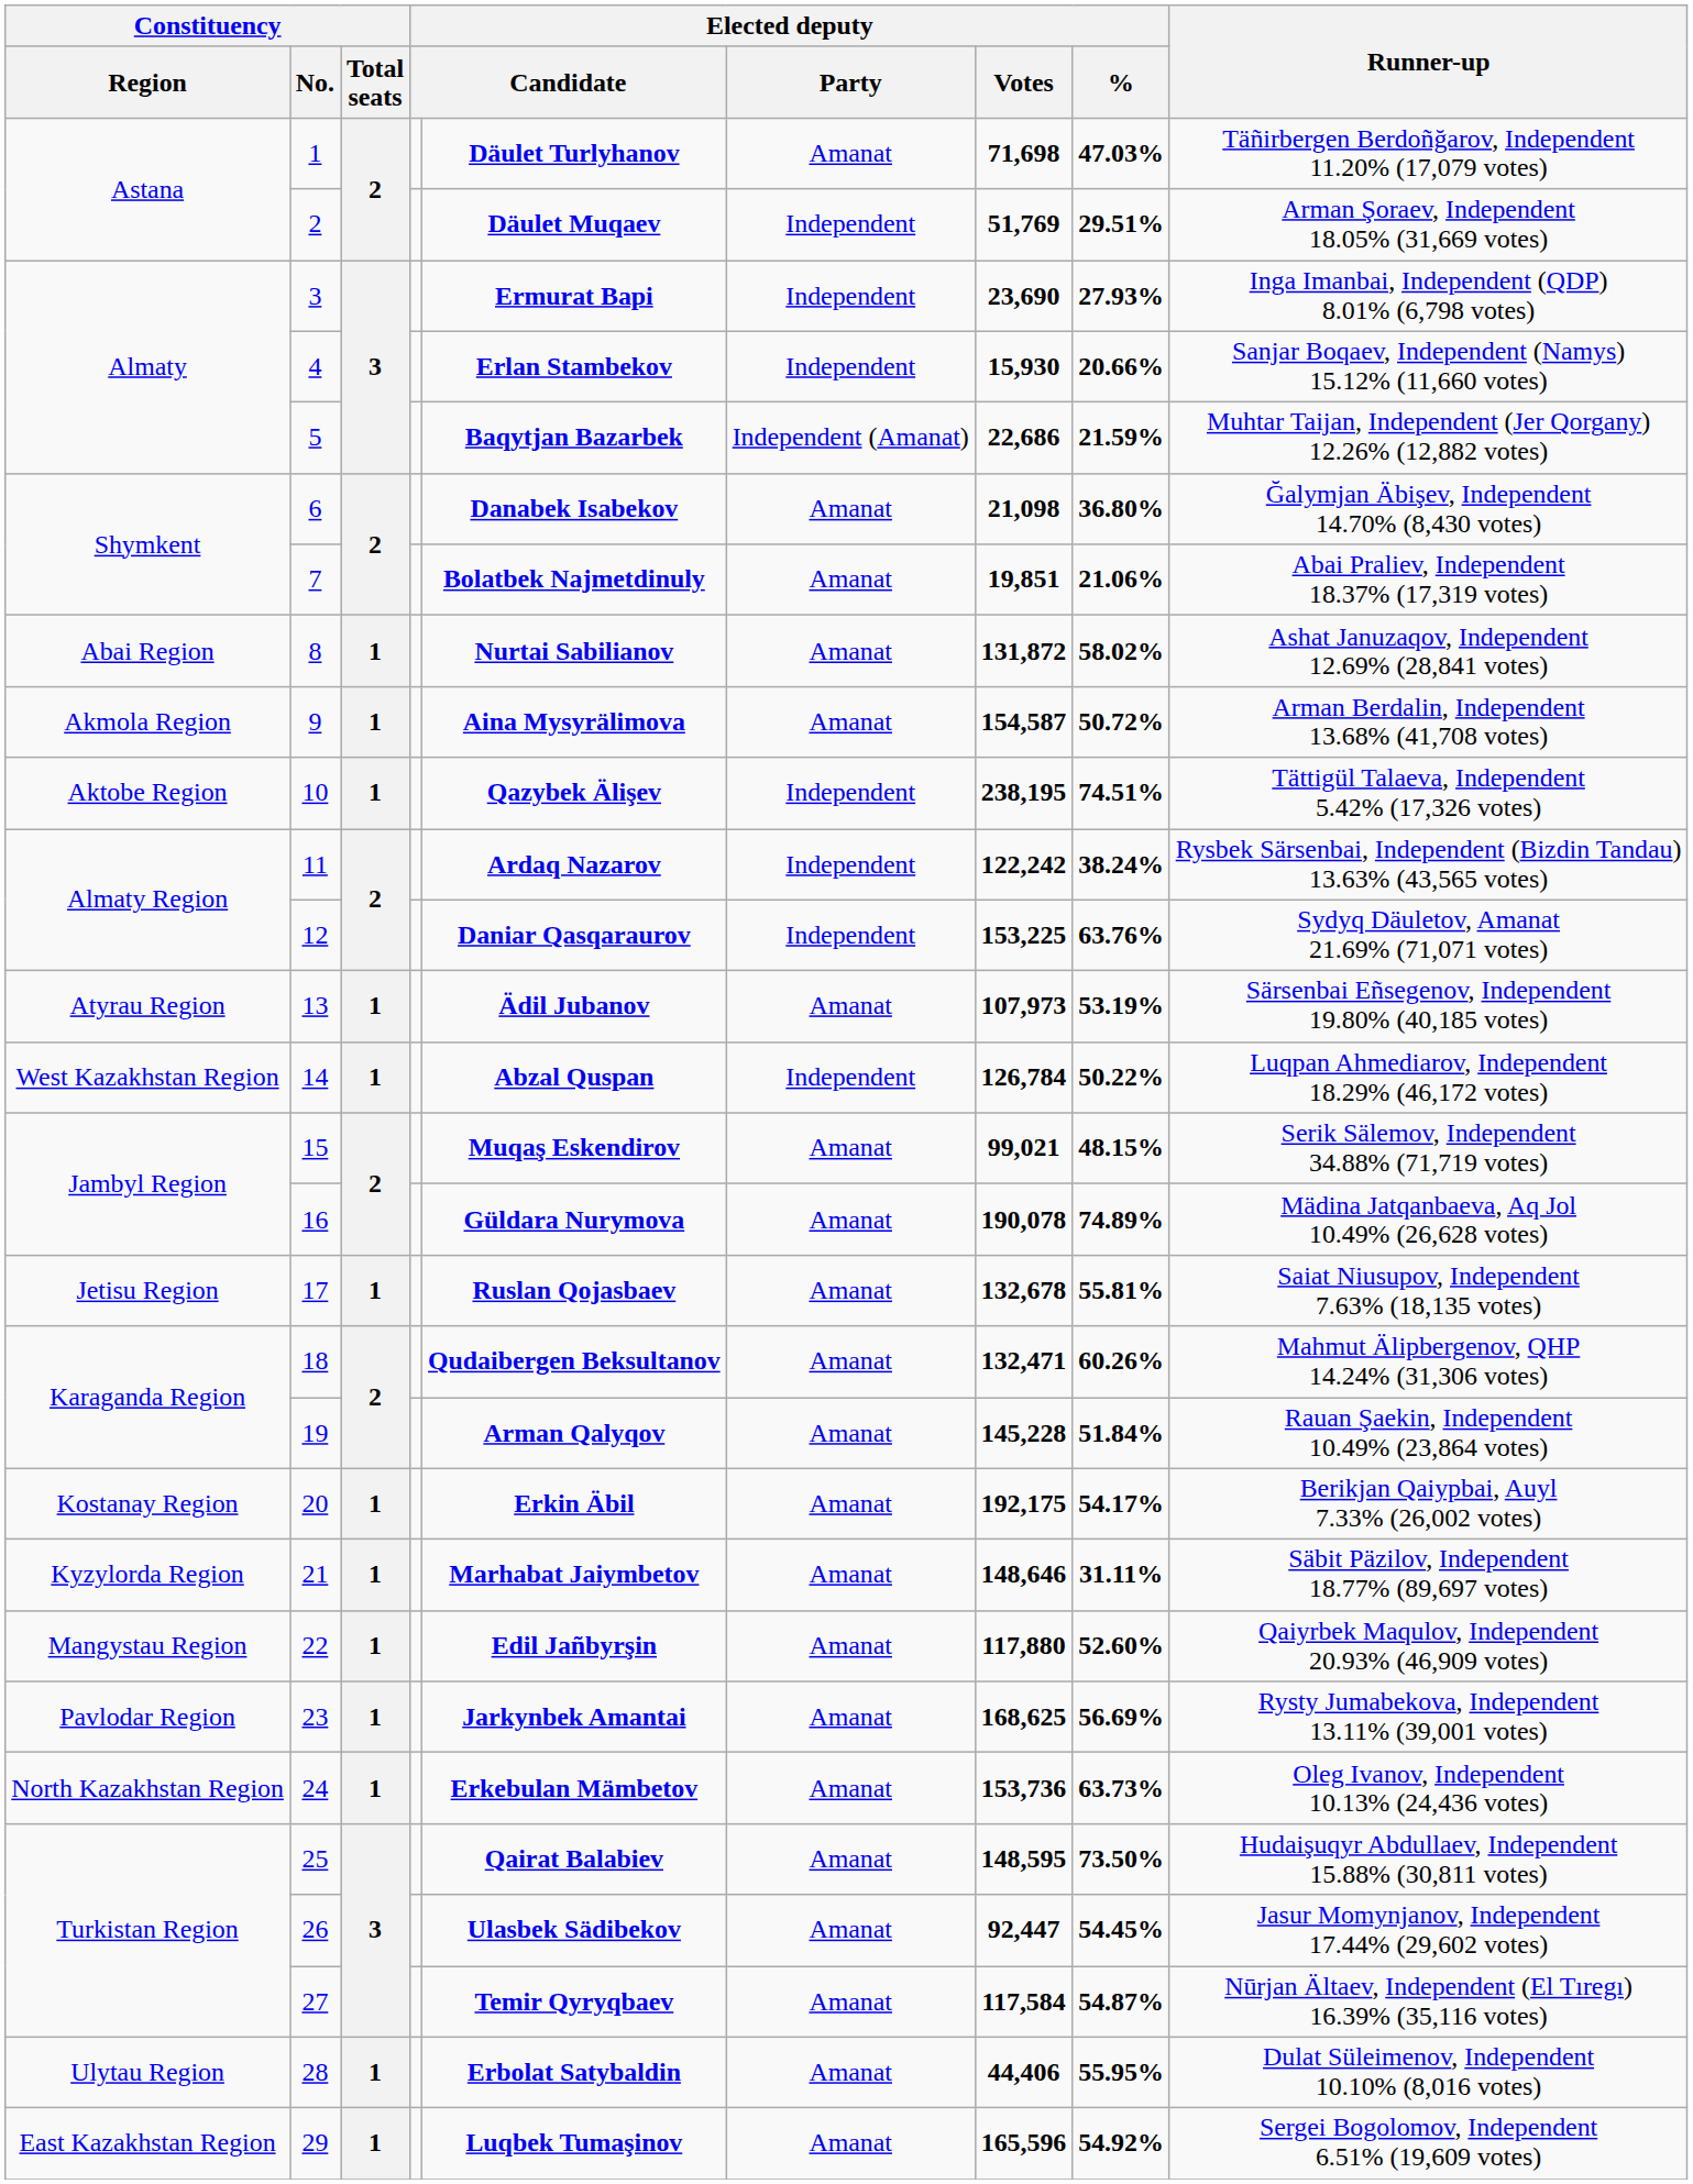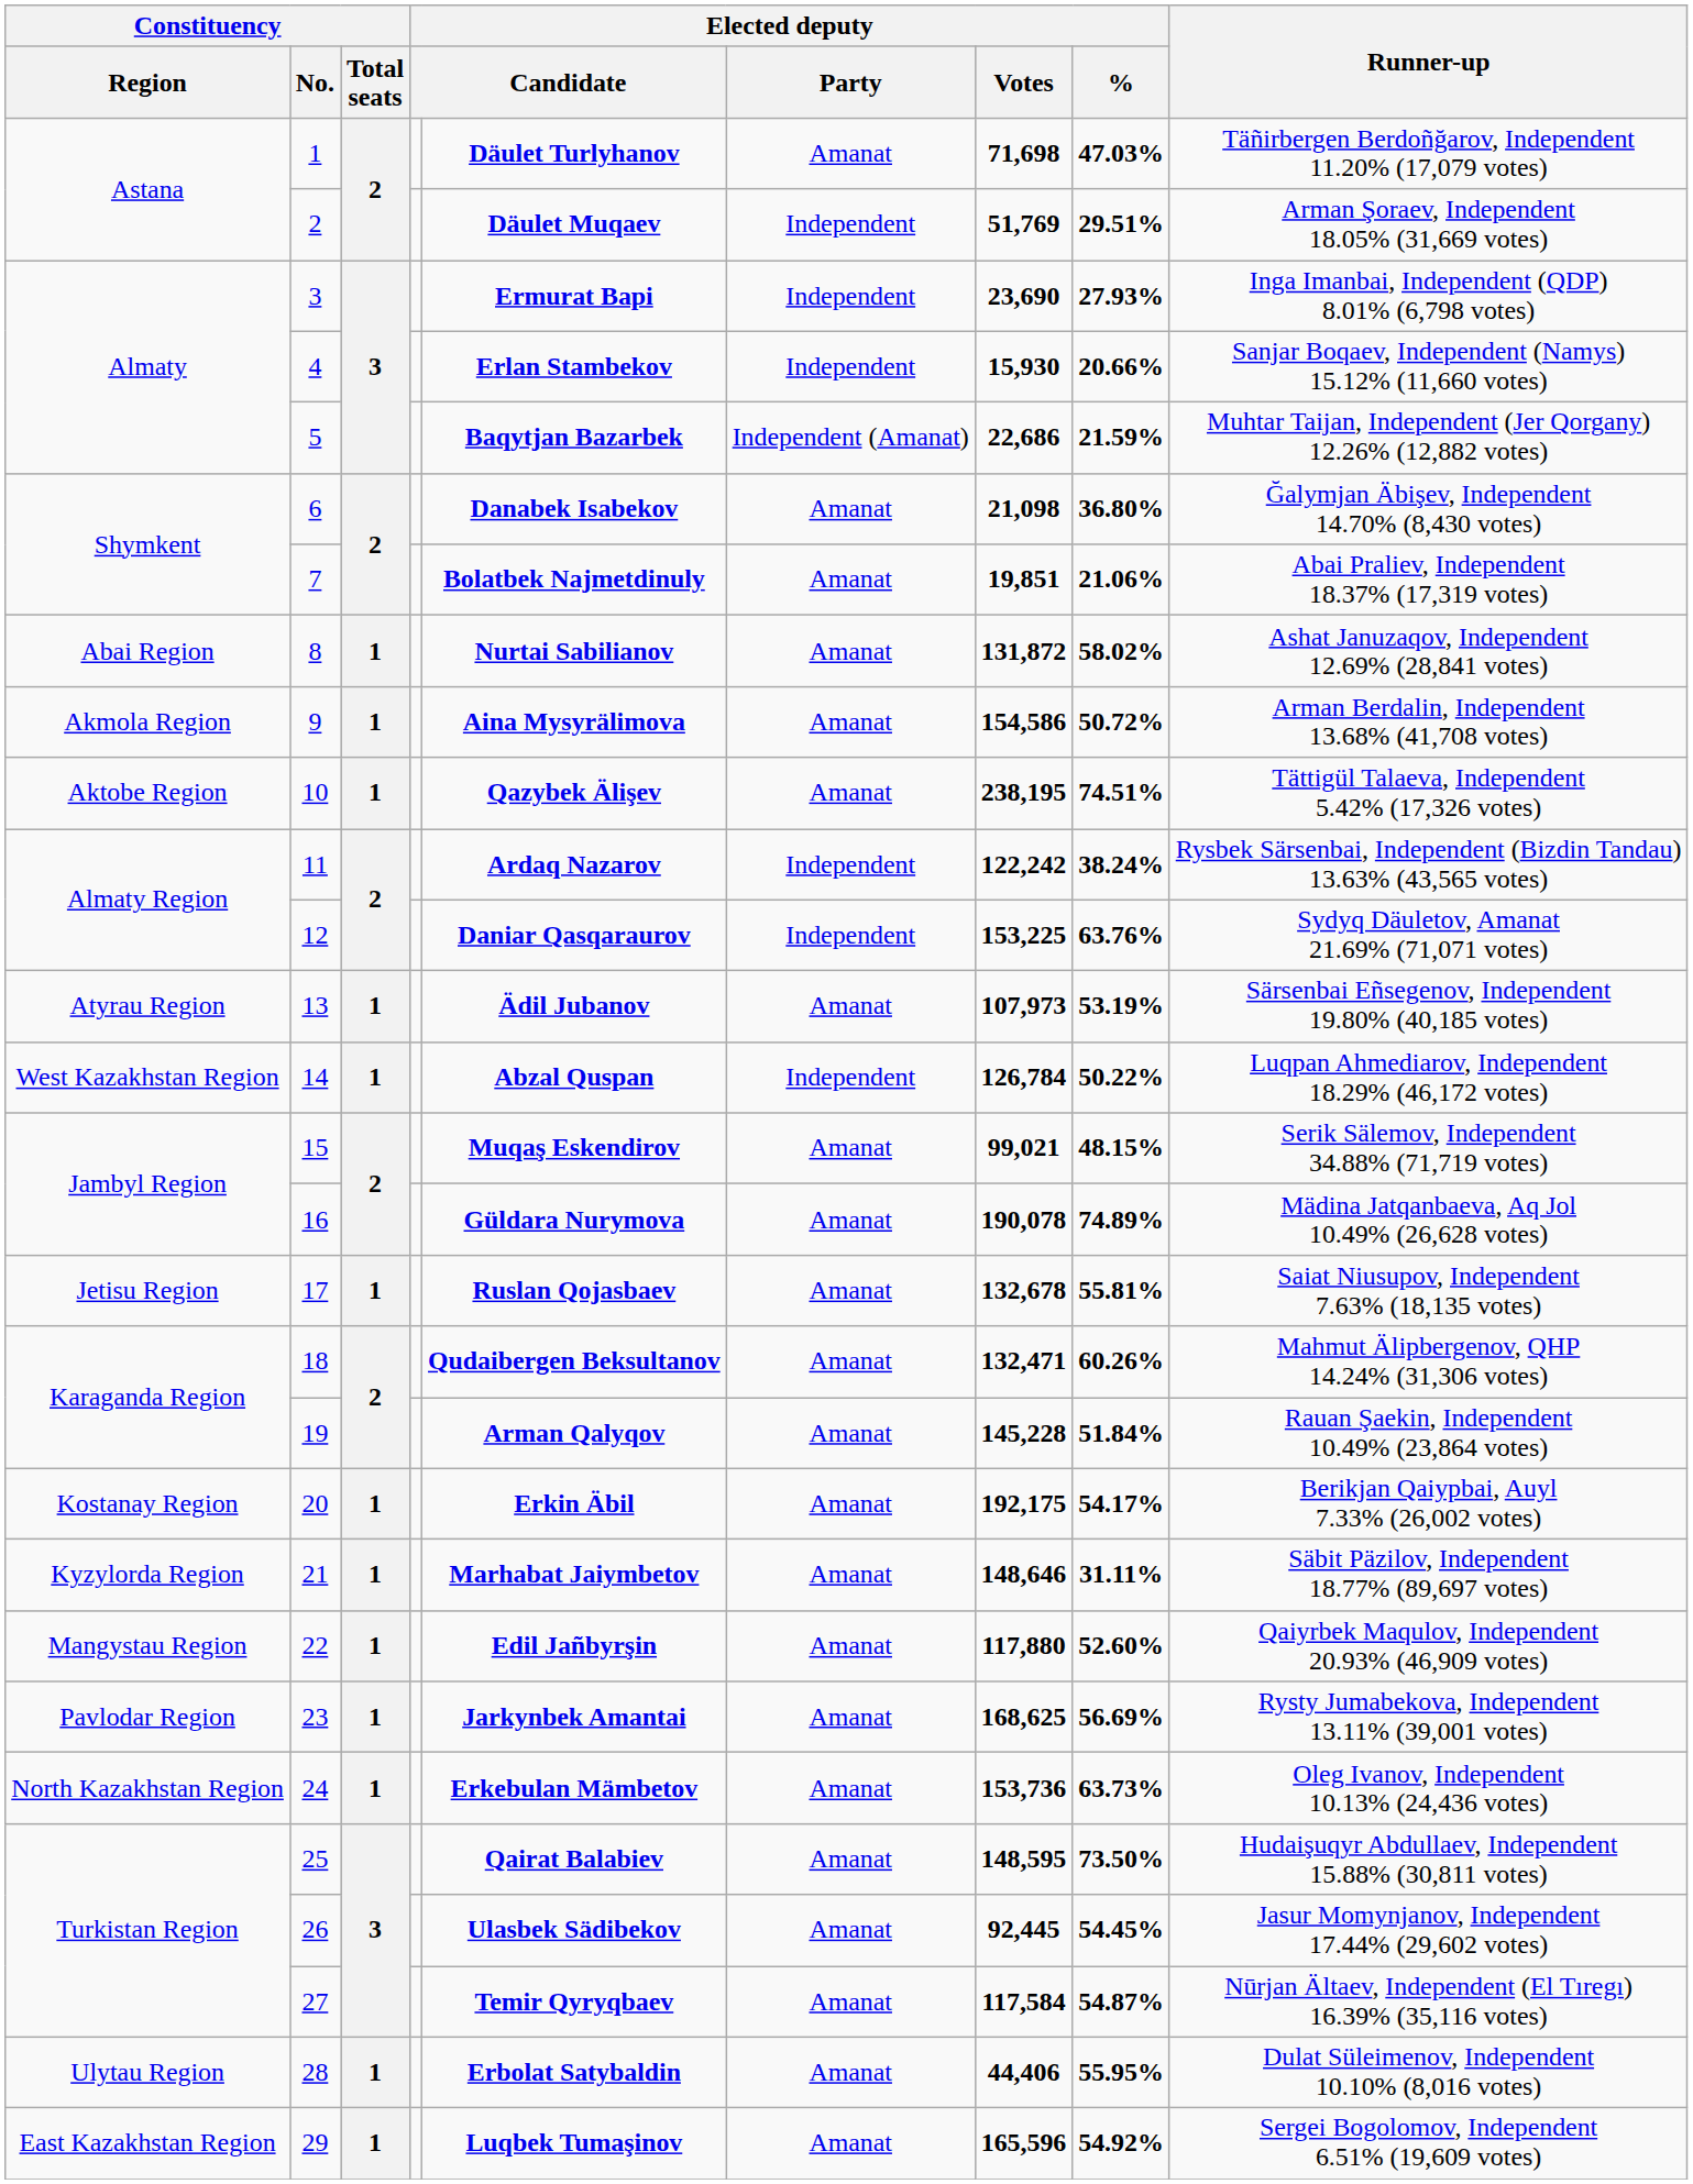9 | Elected deputy / Votes: 154,587 -> 154,586
10 | Elected deputy / Party: Independent -> Amanat
26 | Elected deputy / Votes: 92,447 -> 92,445
